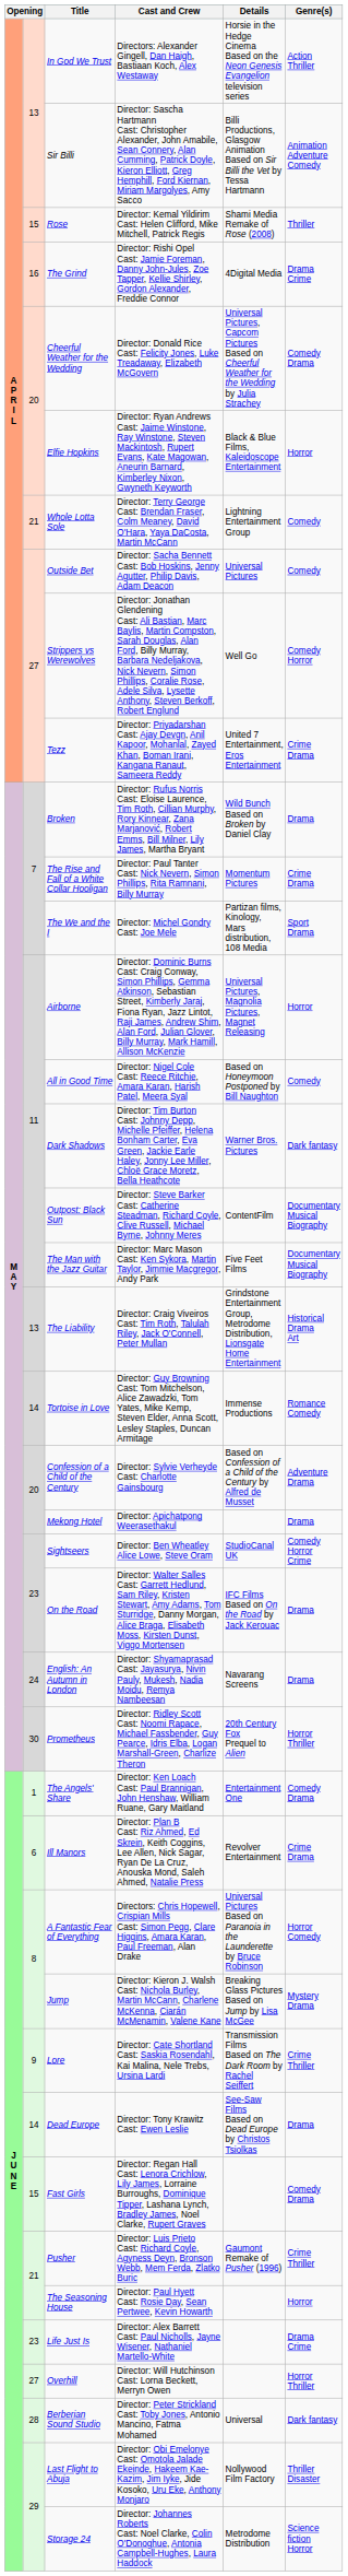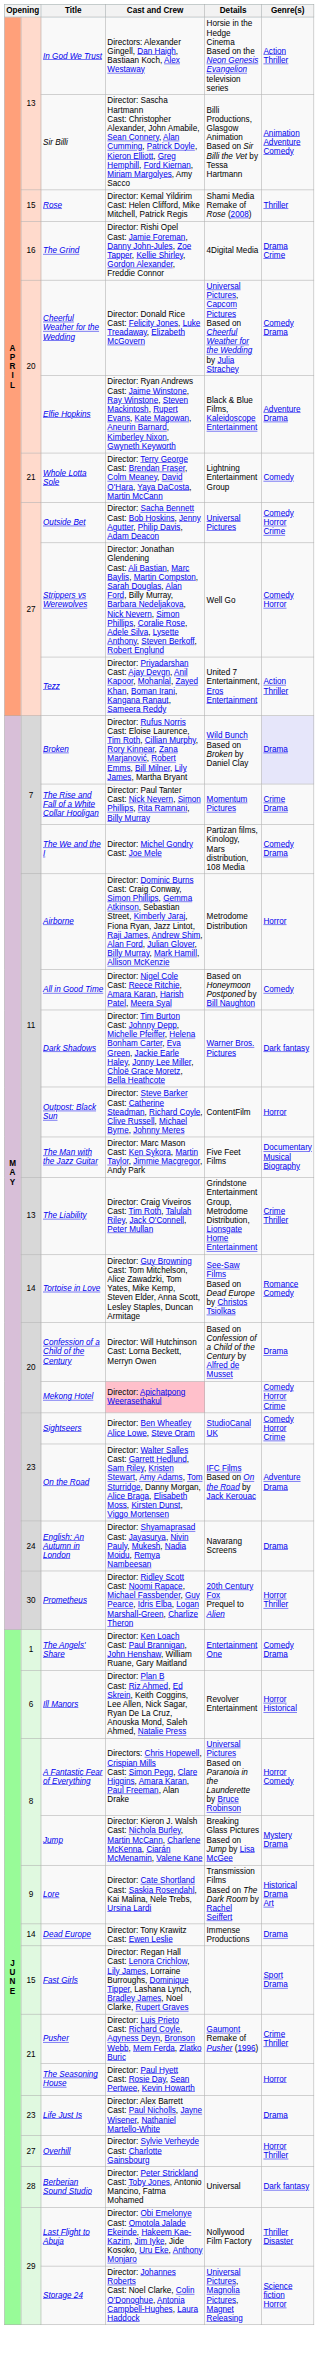Elfie Hopkins | Genre(s): Horror -> Adventure Drama
Outside Bet | Genre(s): Comedy -> Comedy Horror Crime
Tezz | Genre(s): Crime Drama -> Action Thriller
Broken | Genre(s): no background -> lavender background
The We and the I | Genre(s): Sport Drama -> Comedy Drama
Airborne | Details: Universal Pictures, Magnolia Pictures, Magnet Releasing -> Metrodome Distribution
Outpost: Black Sun | Genre(s): Documentary Musical Biography -> Horror
The Liability | Genre(s): Historical Drama Art -> Crime Thriller
Tortoise in Love | Details: Immense Productions -> See-Saw Films Based on Dead Europe by Christos Tsiolkas
Confession of a Child of the Century | Cast and Crew: Director: Sylvie Verheyde Cast: Charlotte Gainsbourg -> Director: Will Hutchinson Cast: Lorna Beckett, Merryn Owen
Confession of a Child of the Century | Genre(s): Adventure Drama -> Drama
Mekong Hotel | Cast and Crew: no background -> pink background
Mekong Hotel | Genre(s): Drama -> Comedy Horror Crime
On the Road | Genre(s): Drama -> Adventure Drama
Ill Manors | Genre(s): Crime Drama -> Horror Historical
Lore | Genre(s): Crime Thriller -> Historical Drama Art
Dead Europe | Details: See-Saw Films Based on Dead Europe by Christos Tsiolkas -> Immense Productions
Fast Girls | Genre(s): Comedy Drama -> Sport Drama
Life Just Is | Genre(s): Drama Crime -> Drama
Overhill | Cast and Crew: Director: Will Hutchinson Cast: Lorna Beckett, Merryn Owen -> Director: Sylvie Verheyde Cast: Charlotte Gainsbourg
Storage 24 | Details: Metrodome Distribution -> Universal Pictures, Magnolia Pictures, Magnet Releasing
